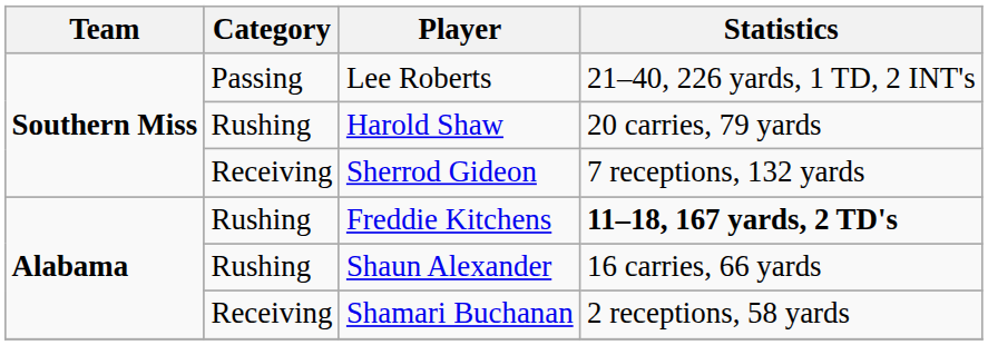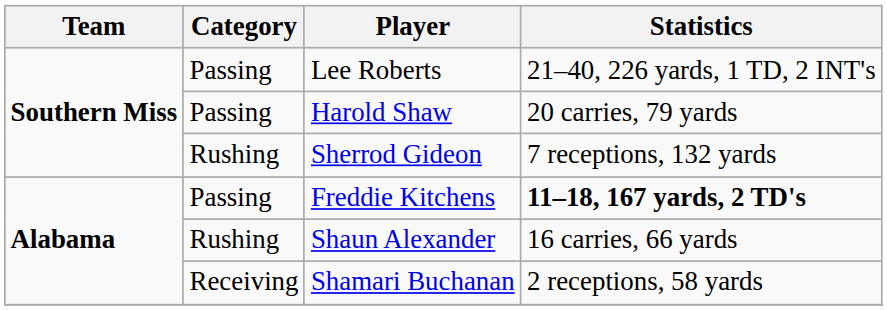Harold Shaw | Category: Rushing -> Passing
Sherrod Gideon | Category: Receiving -> Rushing
Freddie Kitchens | Category: Rushing -> Passing
